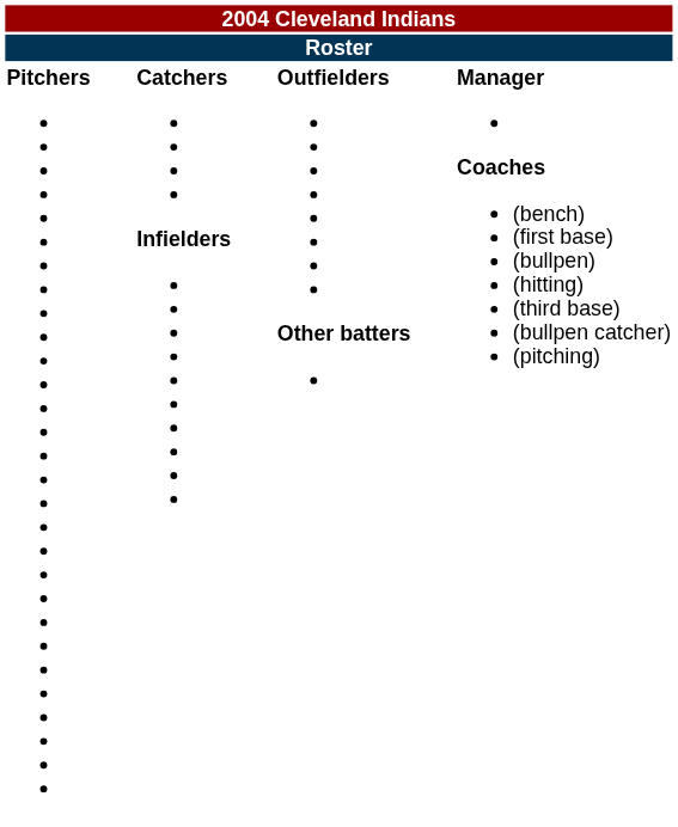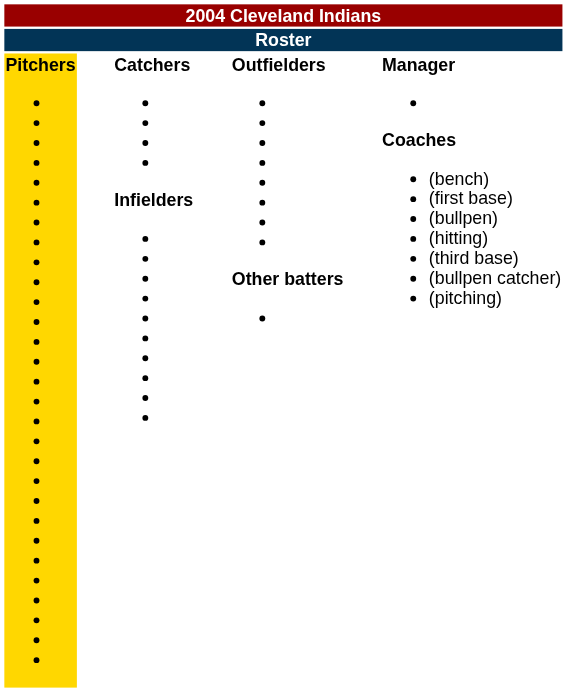Pitchers | column 1: no background -> gold background
